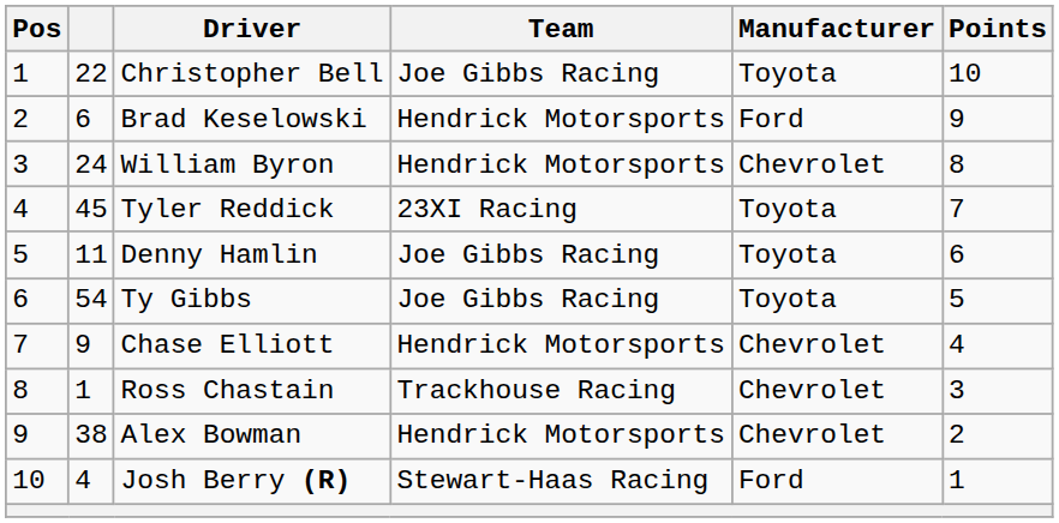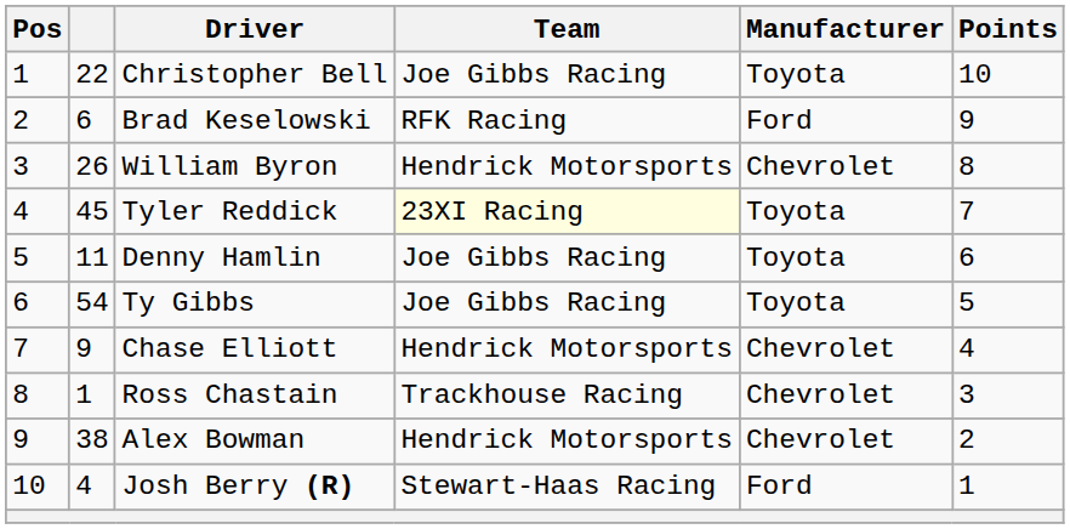Brad Keselowski | Team: Hendrick Motorsports -> RFK Racing
William Byron | column 2: 24 -> 26
Tyler Reddick | Team: no background -> lightyellow background
